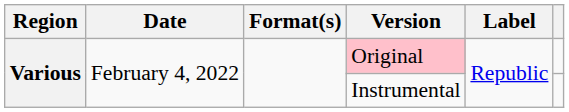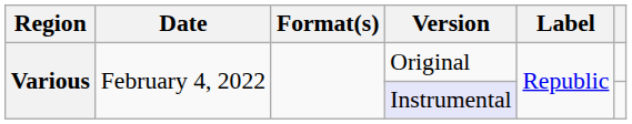Original | Version: pink background -> no background
Instrumental | Version: no background -> lavender background
